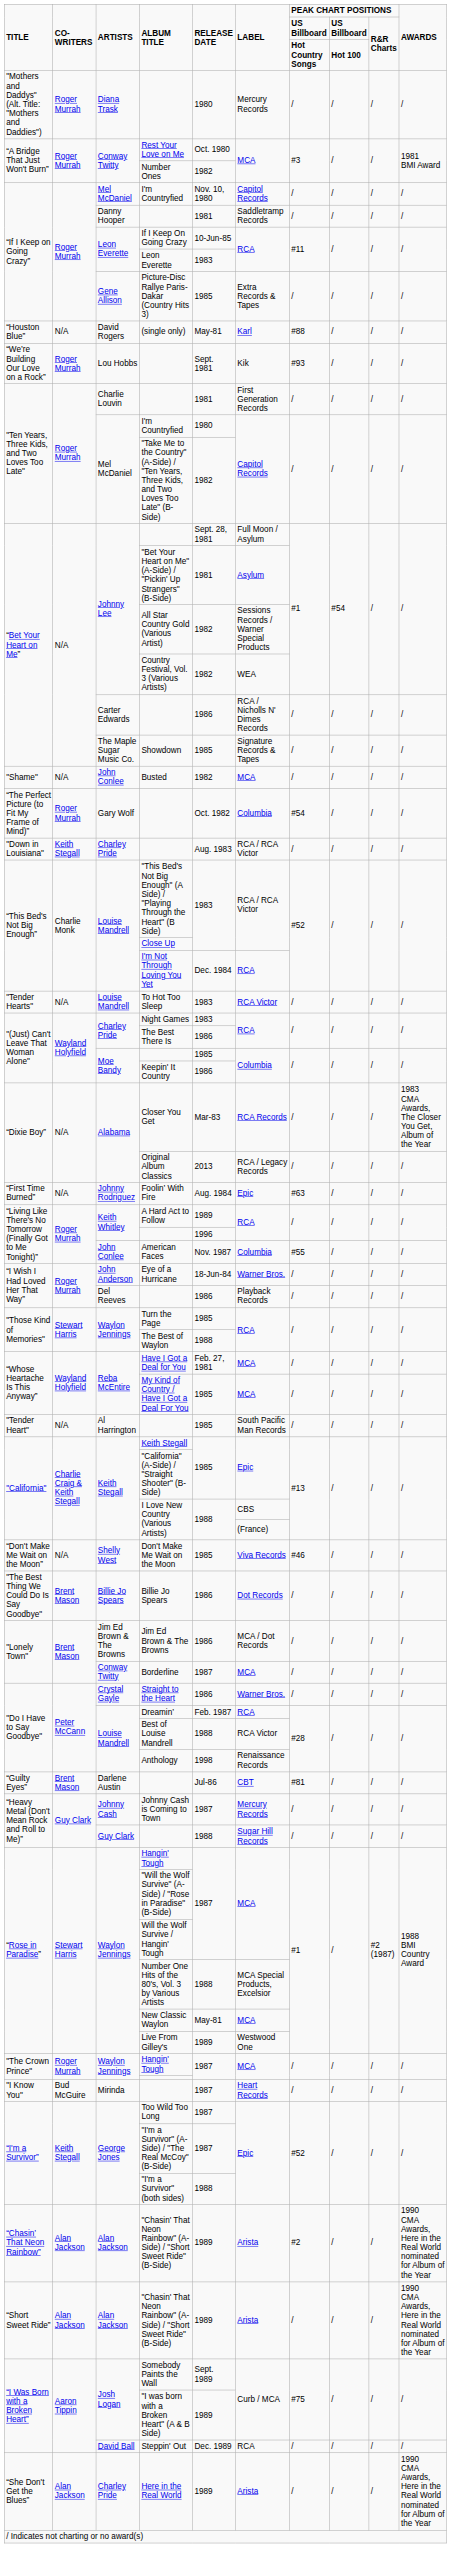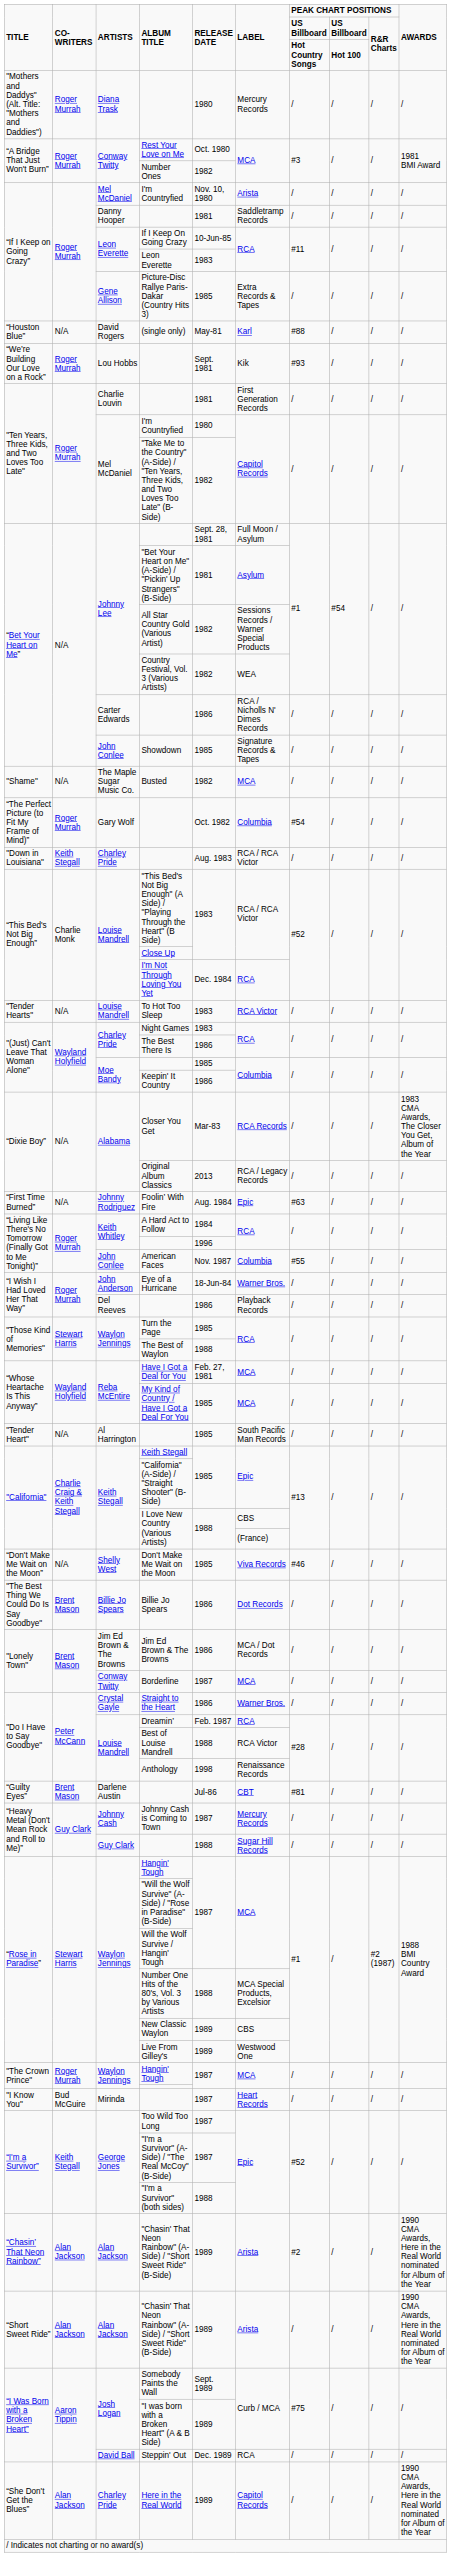“If I Keep on Going Crazy” / I'm Countryfied | LABEL: Capitol Records -> Arista
Showdown | ARTISTS: The Maple Sugar Music Co. -> John Conlee
Busted | ARTISTS: John Conlee -> The Maple Sugar Music Co.
A Hard Act to Follow | RELEASE DATE: 1989 -> 1984
New Classic Waylon | RELEASE DATE: May-81 -> 1989
New Classic Waylon | LABEL: MCA -> CBS
Here in the Real World | LABEL: Arista -> Capitol Records
